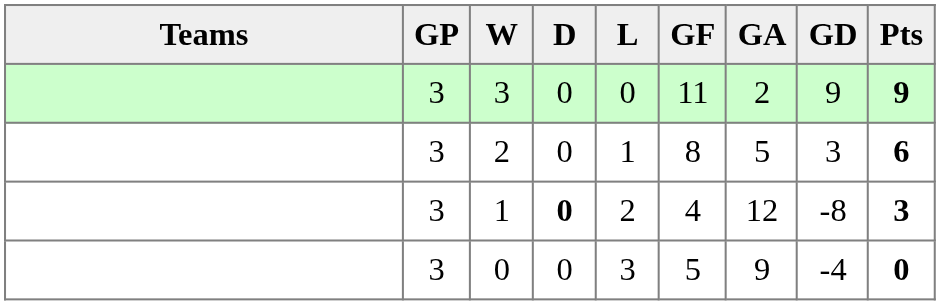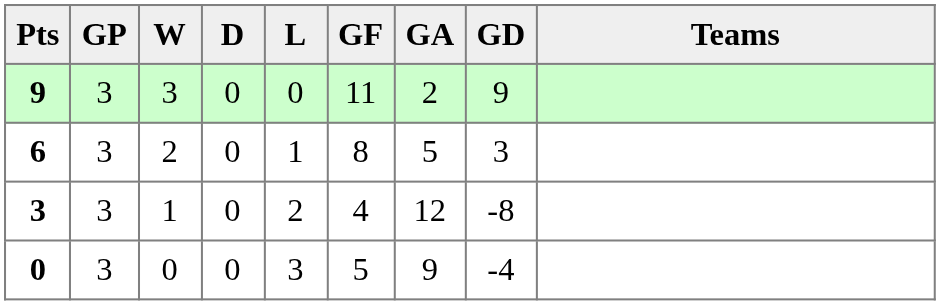columns swapped: Teams <-> Pts
row 4 | D: bold -> normal
